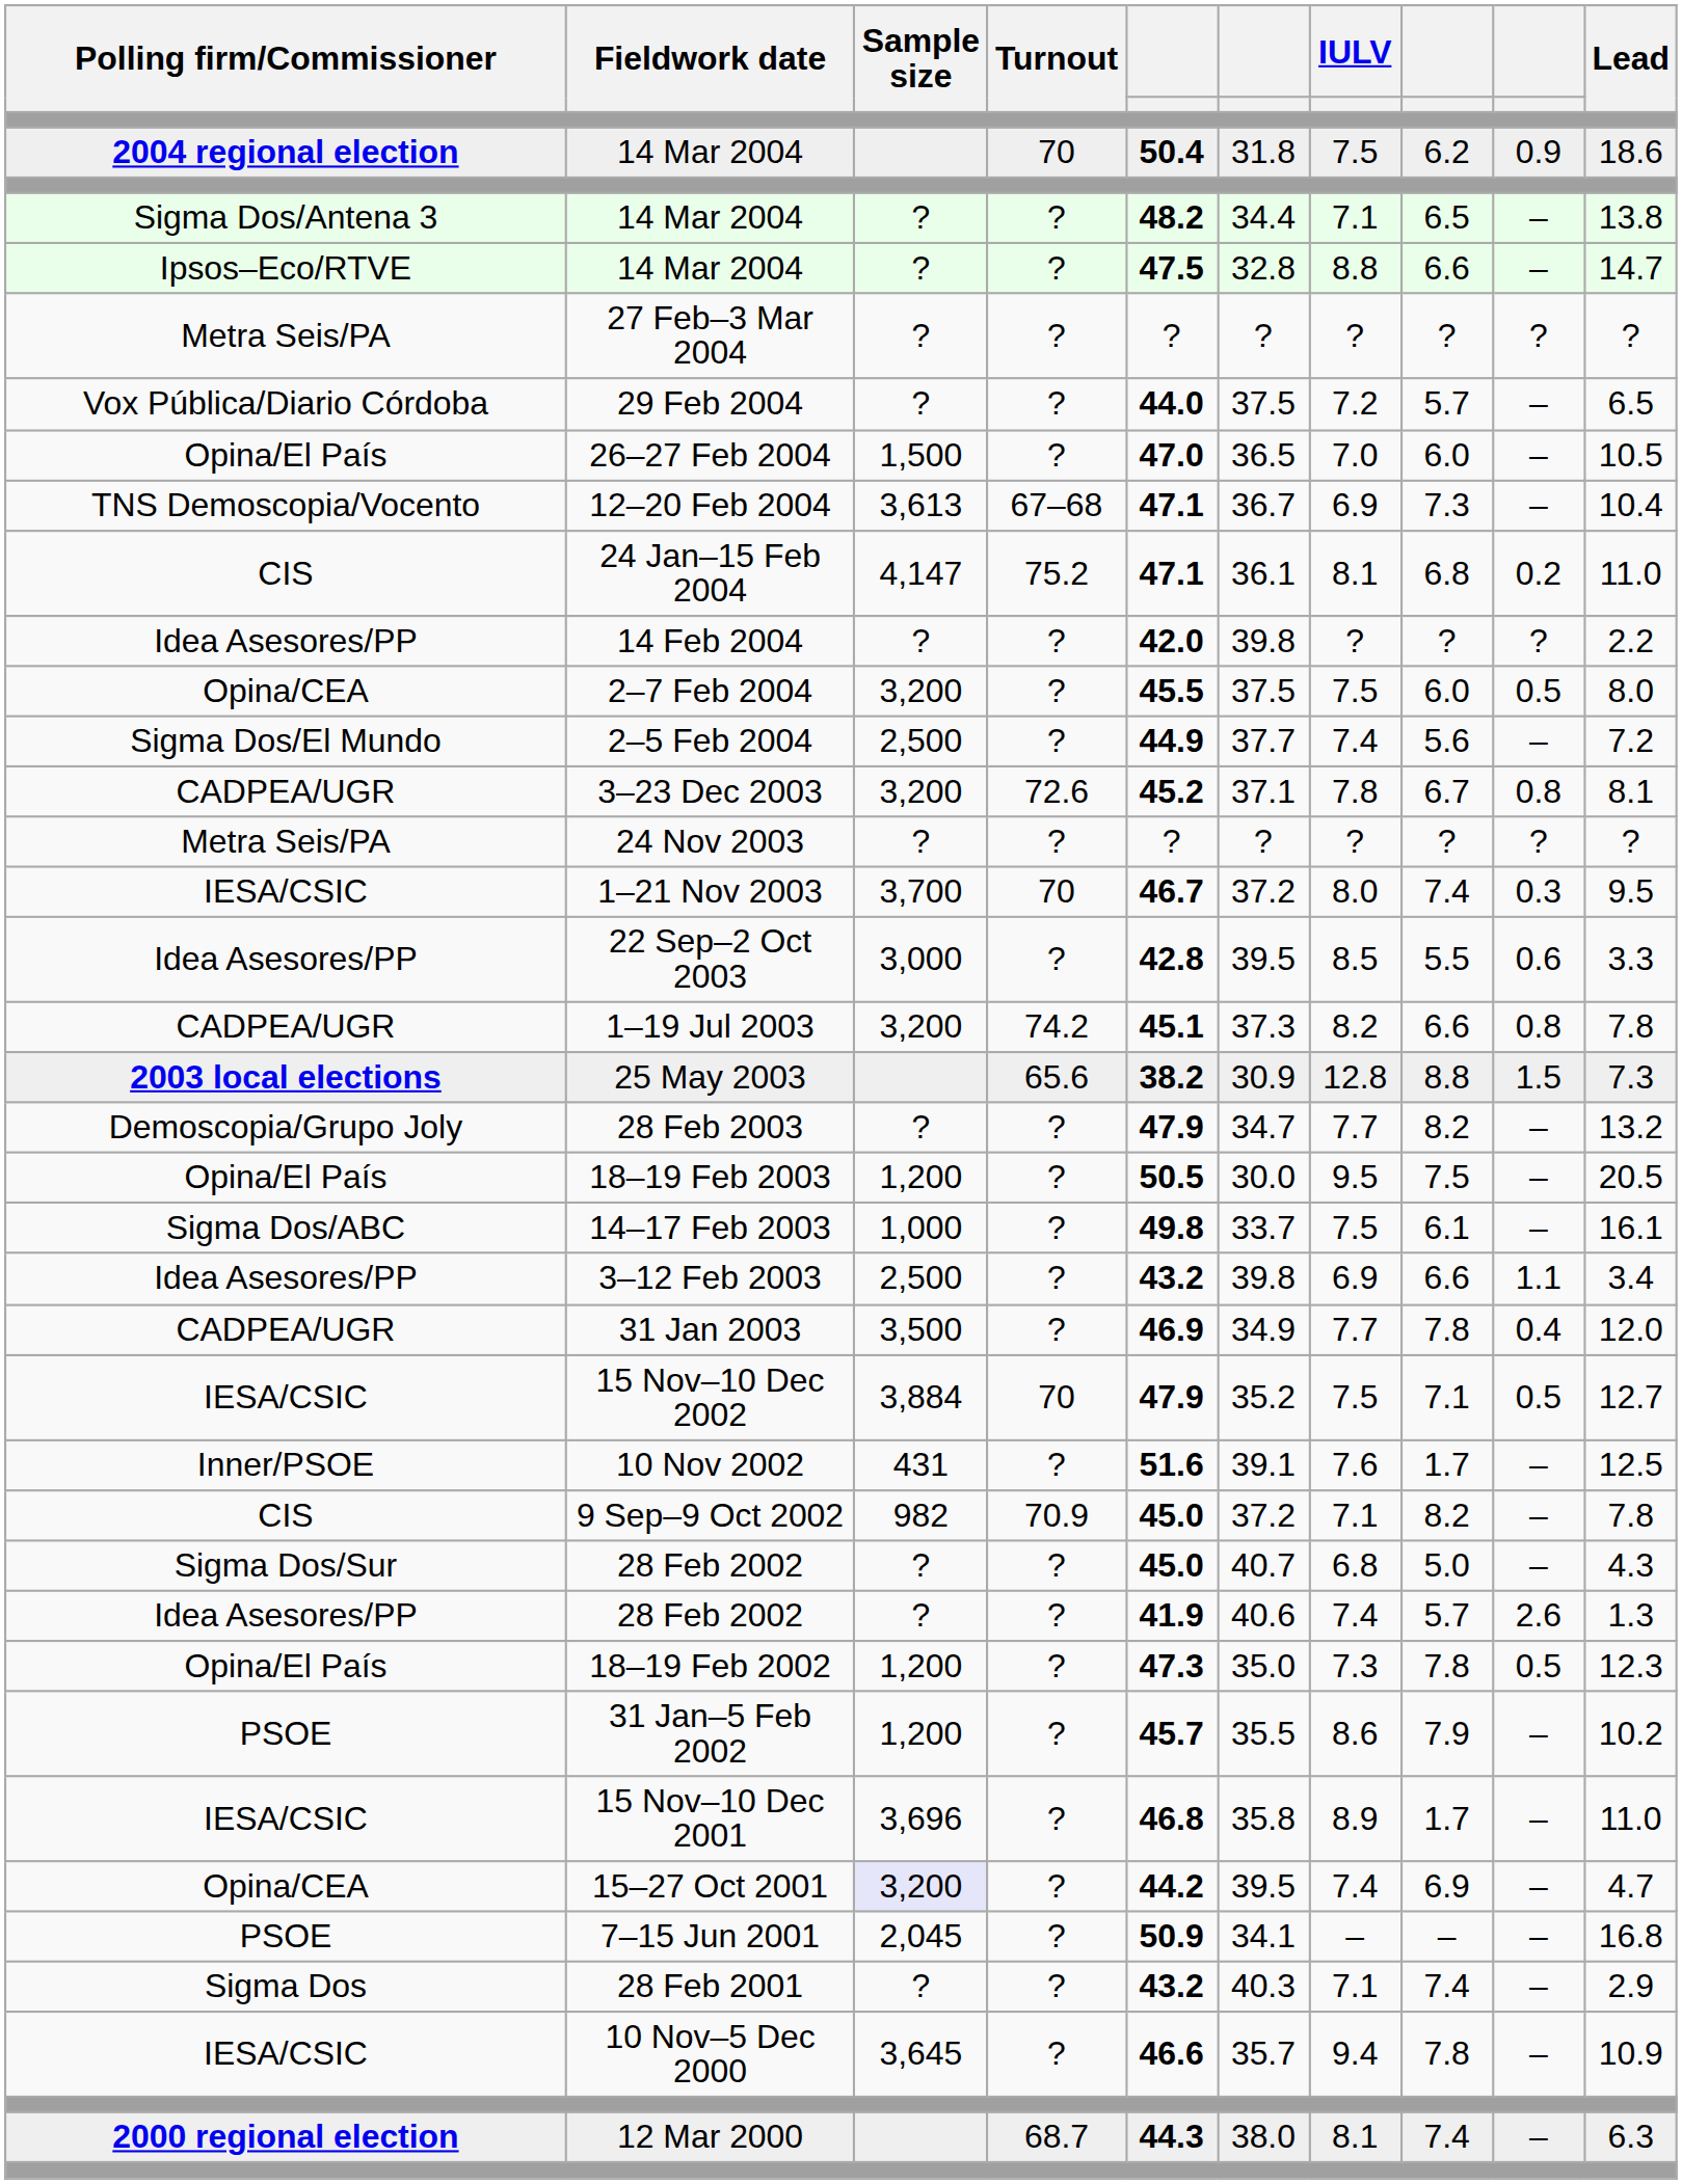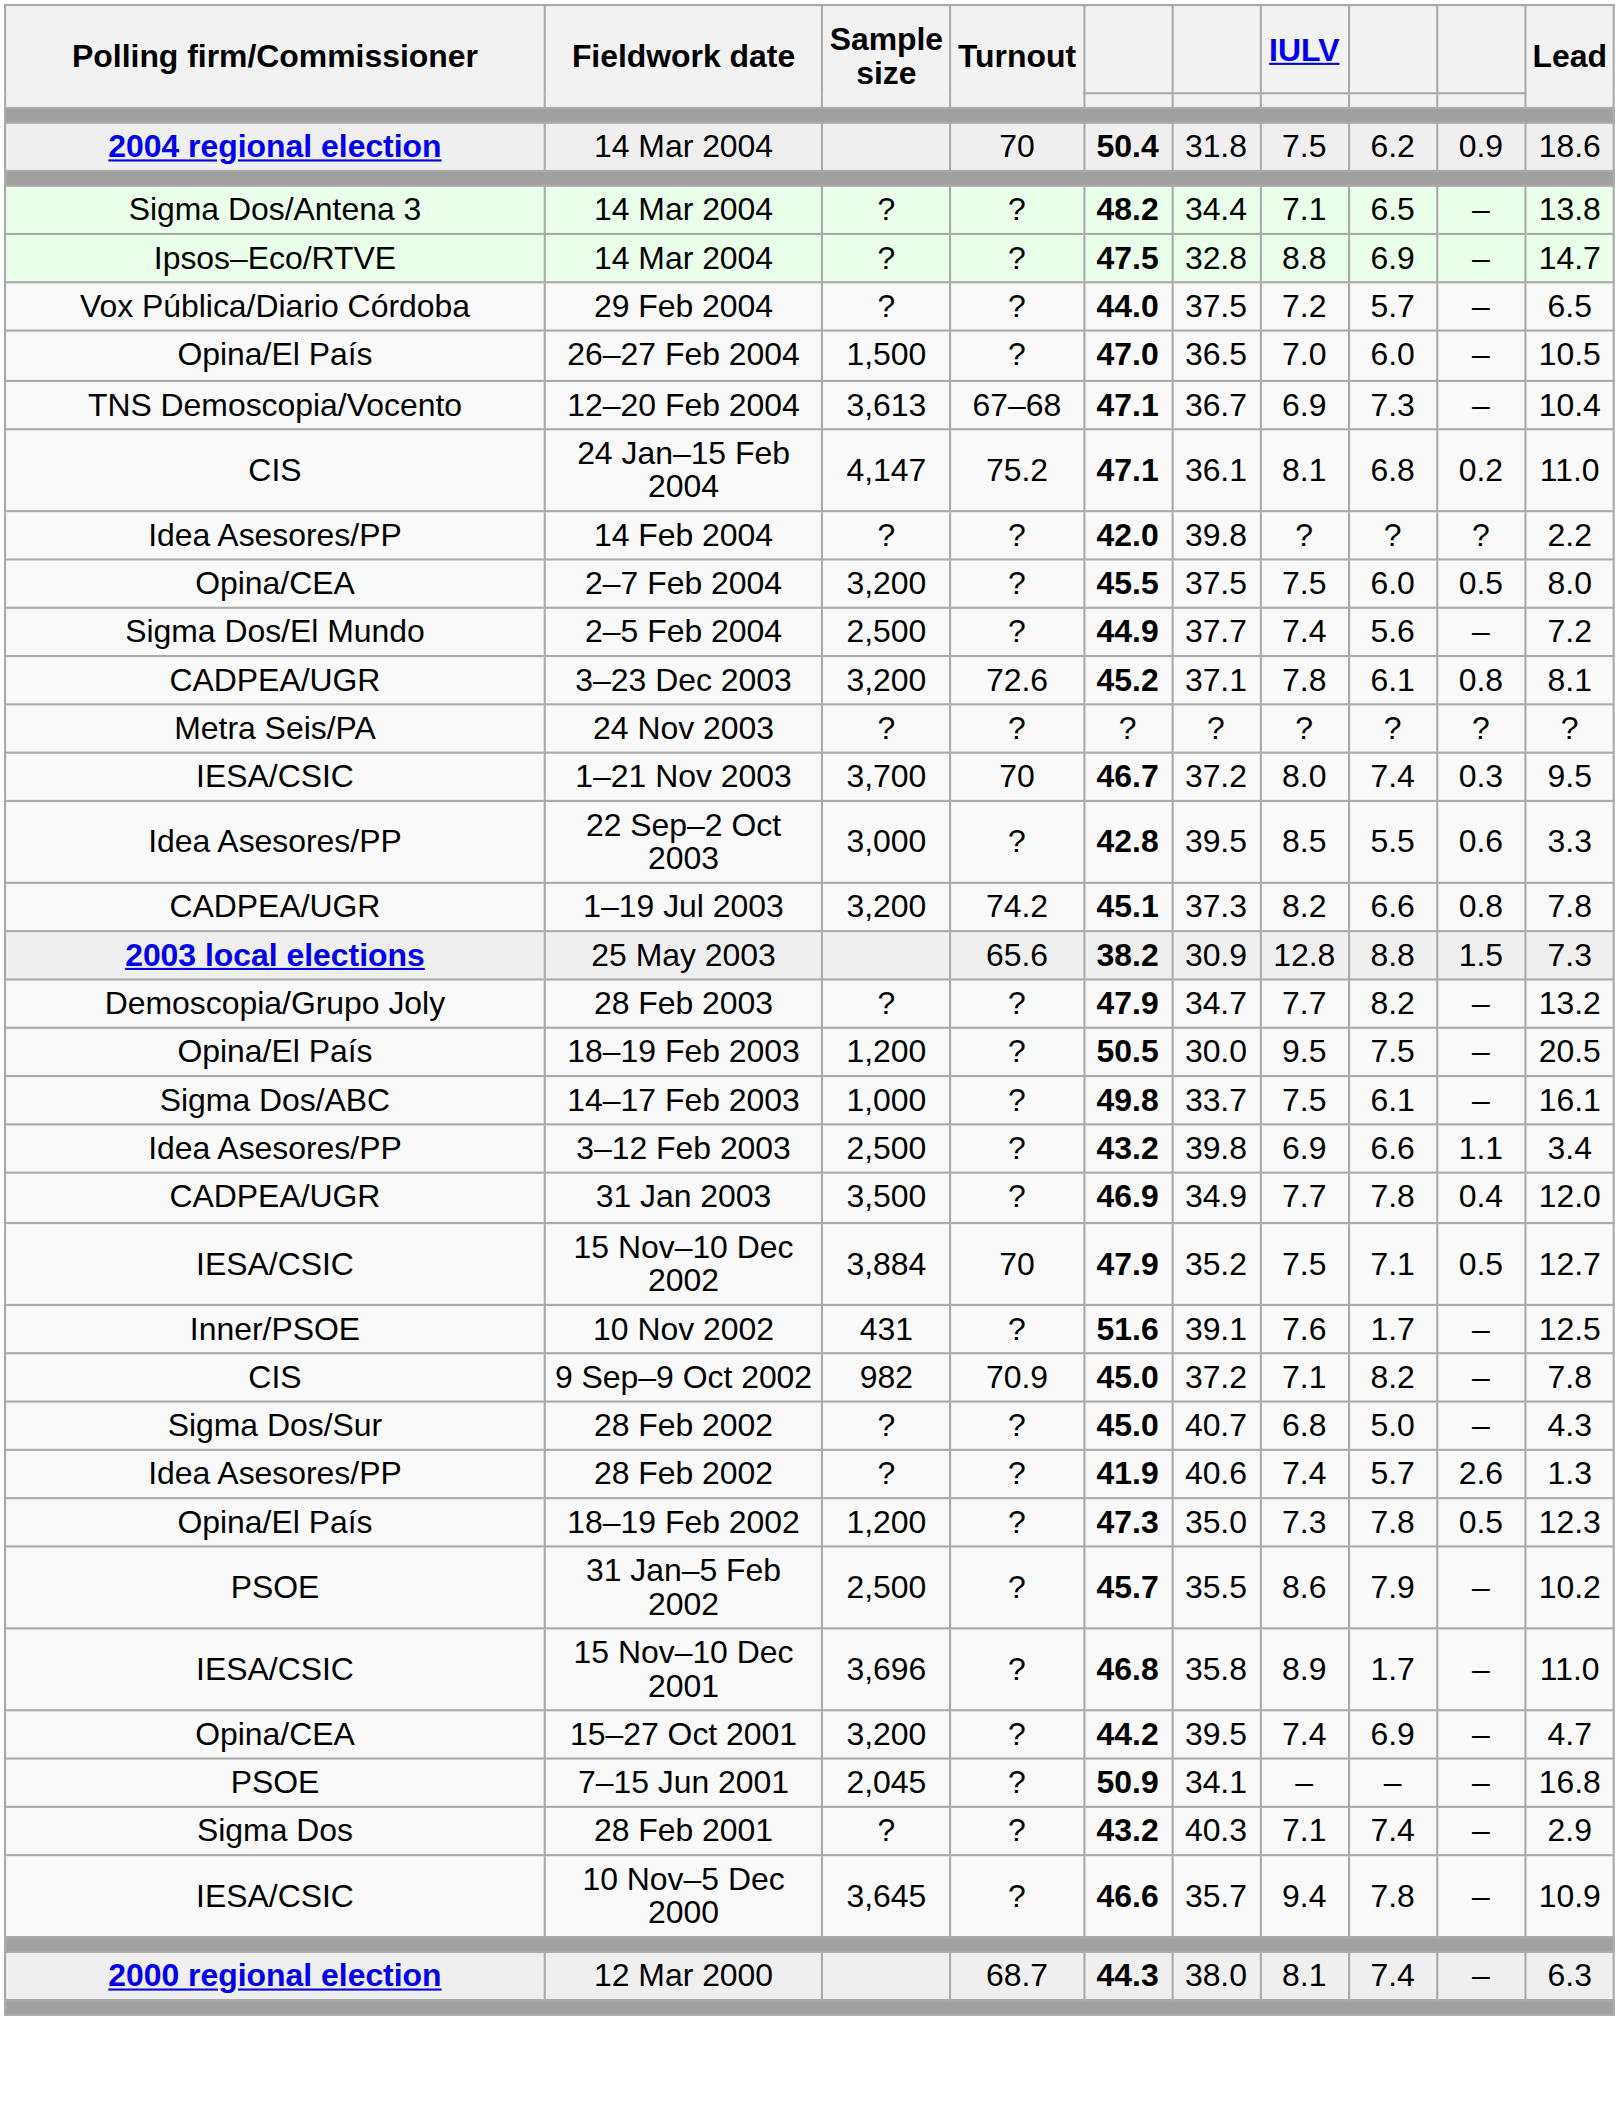Ipsos–Eco/RTVE / 14 Mar 2004 | column 8: 6.6 -> 6.9
- row: Metra Seis/PA | 27 Feb–3 Mar 2004 | ? | ? | ? | ? | ? | ? | ? | ?
3–23 Dec 2003 | column 8: 6.7 -> 6.1
31 Jan–5 Feb 2002 | Sample size: 1,200 -> 2,500
15–27 Oct 2001 | Sample size: lavender background -> no background
